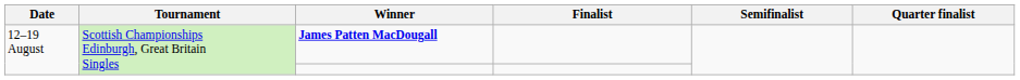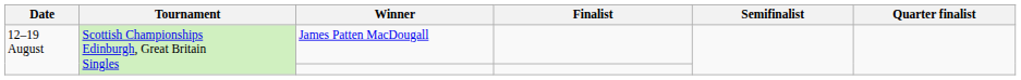James Patten MacDougall | Winner: bold -> normal
